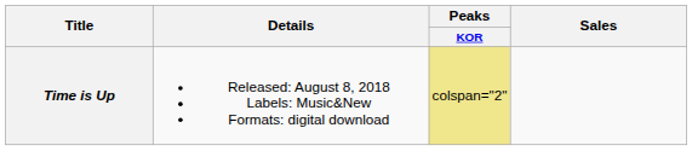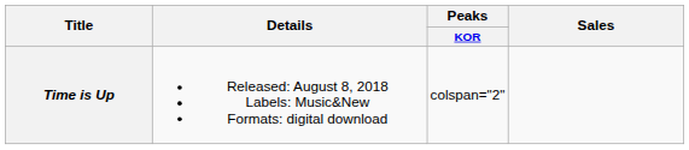Time is Up | Peaks / KOR: khaki background -> no background
